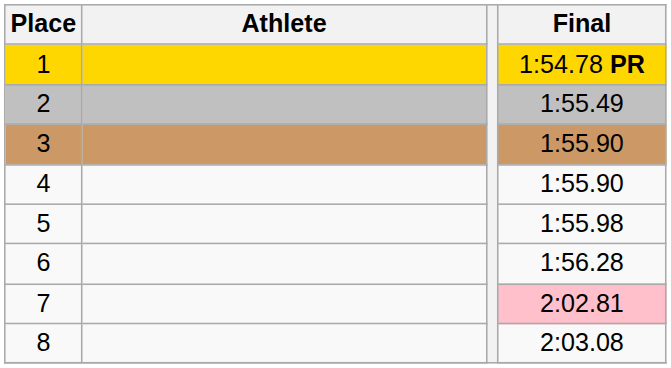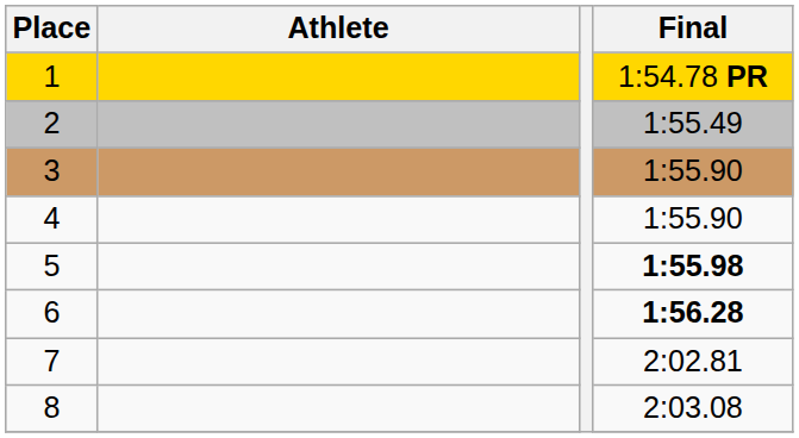5 | Final: normal -> bold
6 | Final: normal -> bold
7 | Final: pink background -> no background
